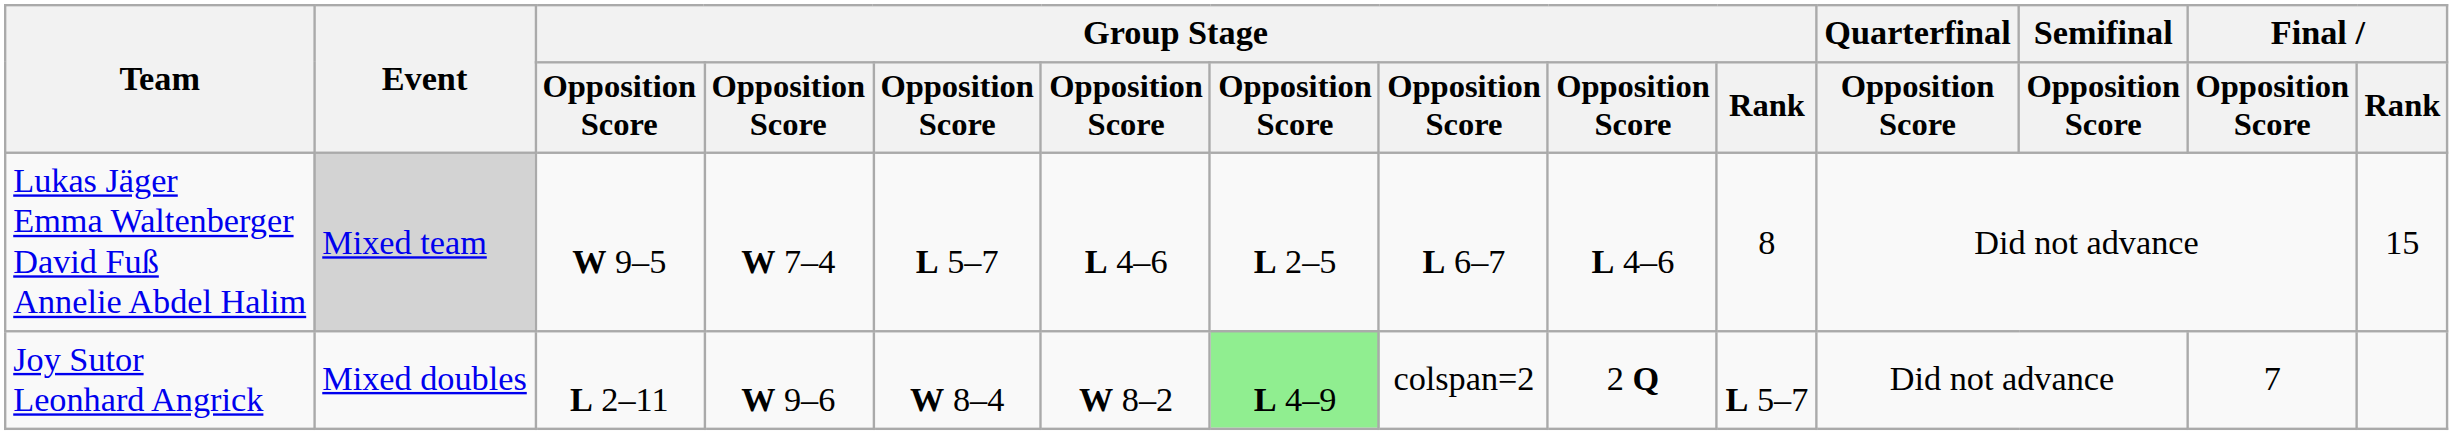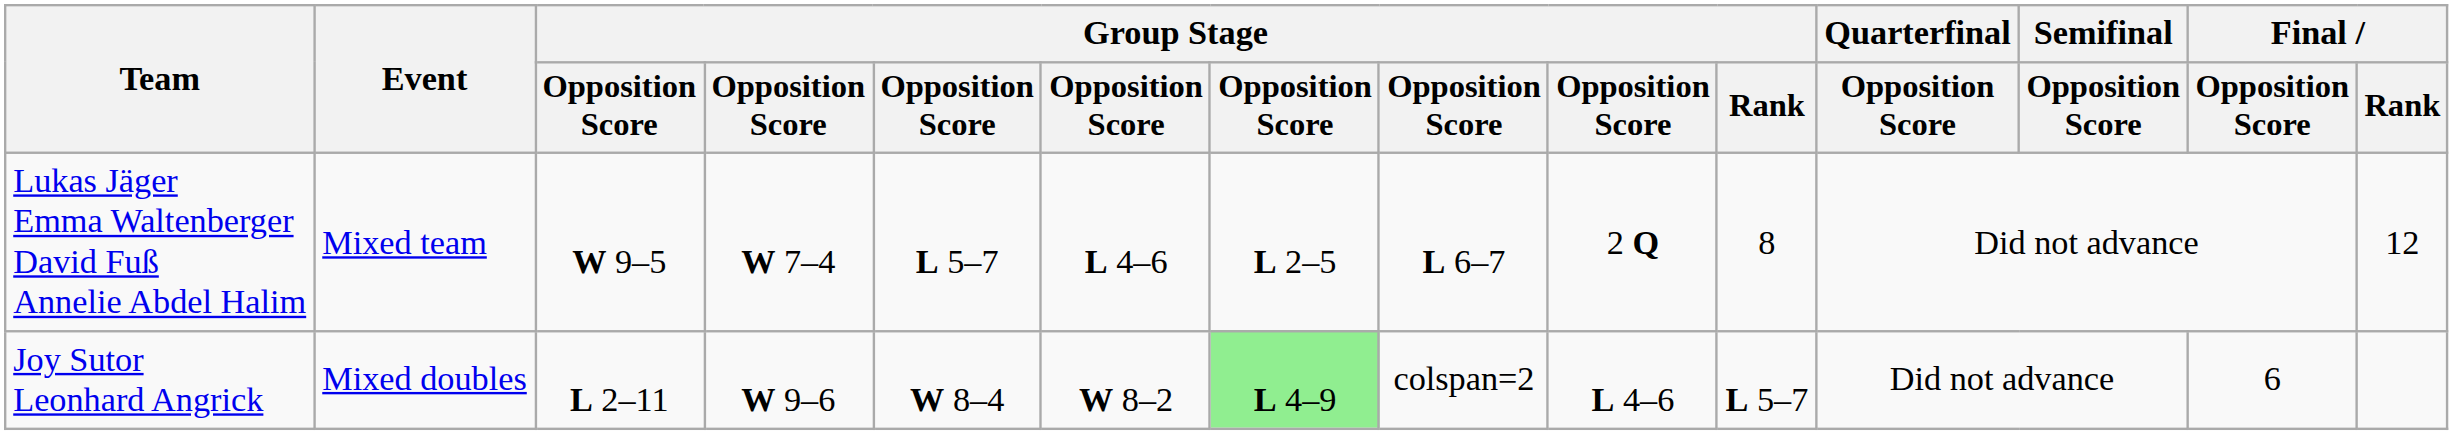Lukas Jäger Emma Waltenberger David Fuß Annelie Abdel Halim | Event: lightgrey background -> no background
Lukas Jäger Emma Waltenberger David Fuß Annelie Abdel Halim | column 9: L 4–6 -> 2 Q
Lukas Jäger Emma Waltenberger David Fuß Annelie Abdel Halim | Final / Rank: 15 -> 12
Joy Sutor Leonhard Angrick | column 9: 2 Q -> L 4–6
Joy Sutor Leonhard Angrick | Final / Opposition Score: 7 -> 6
